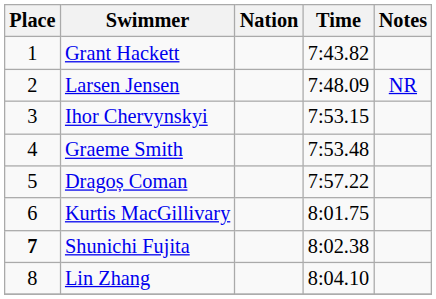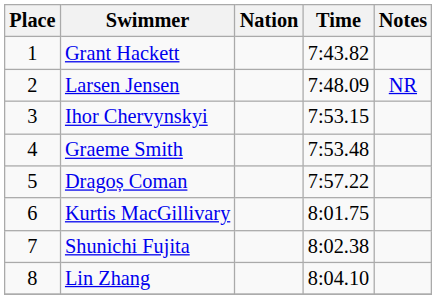Shunichi Fujita | Place: bold -> normal
